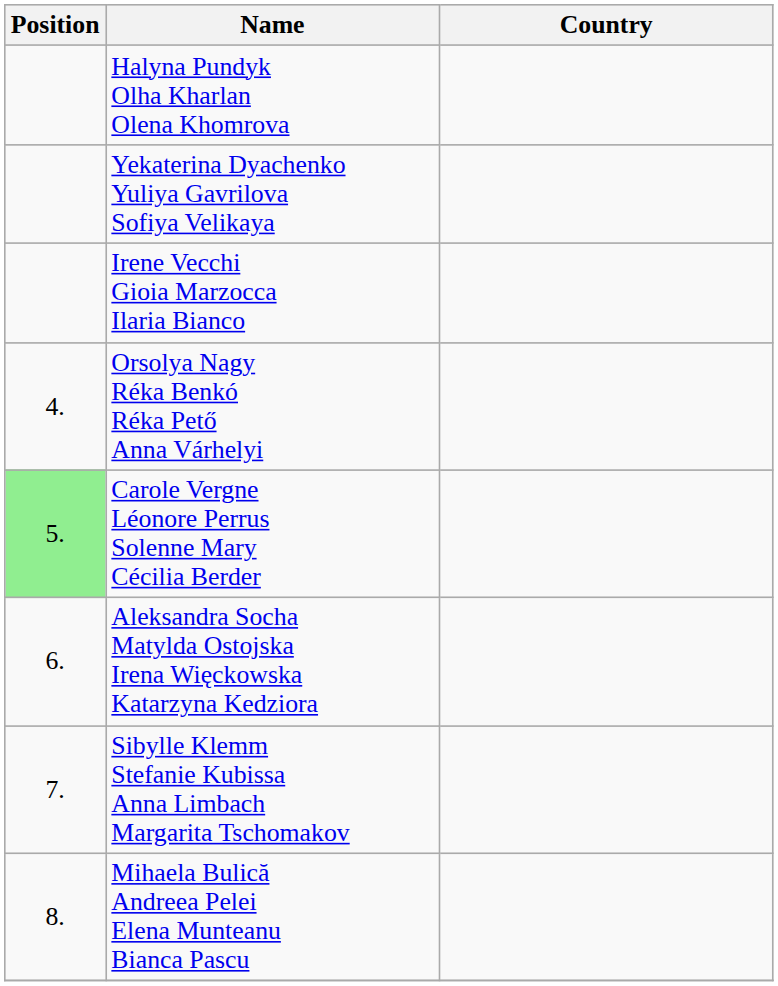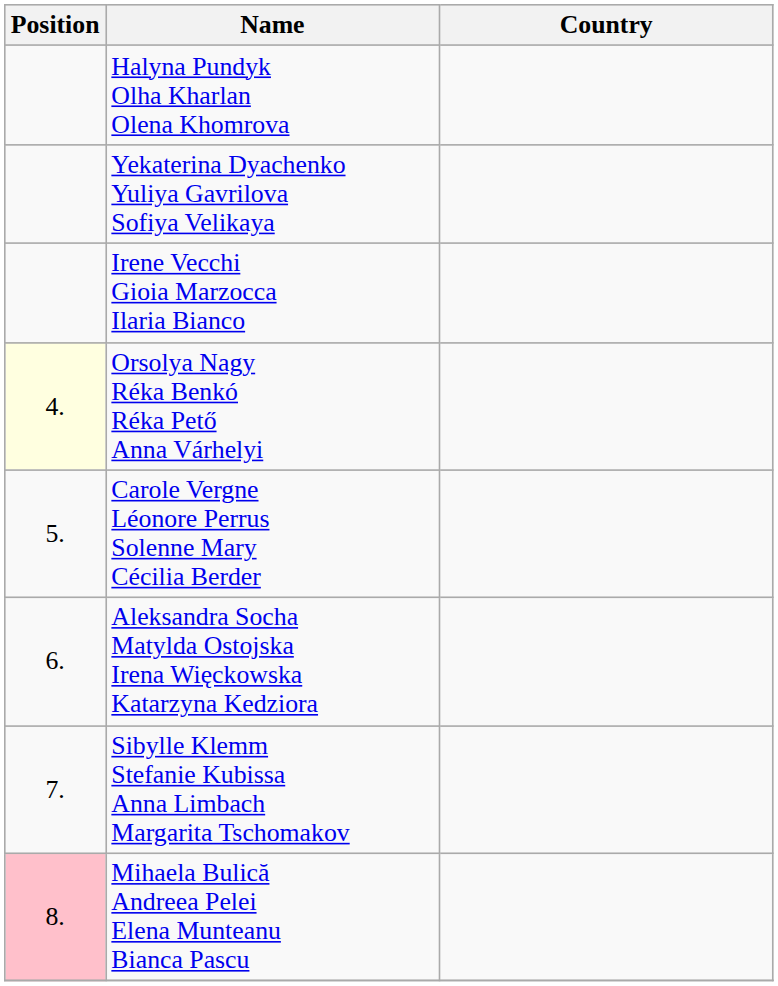Orsolya Nagy Réka Benkó Réka Pető Anna Várhelyi | Position: no background -> lightyellow background
Carole Vergne Léonore Perrus Solenne Mary Cécilia Berder | Position: lightgreen background -> no background
Mihaela Bulică Andreea Pelei Elena Munteanu Bianca Pascu | Position: no background -> pink background
